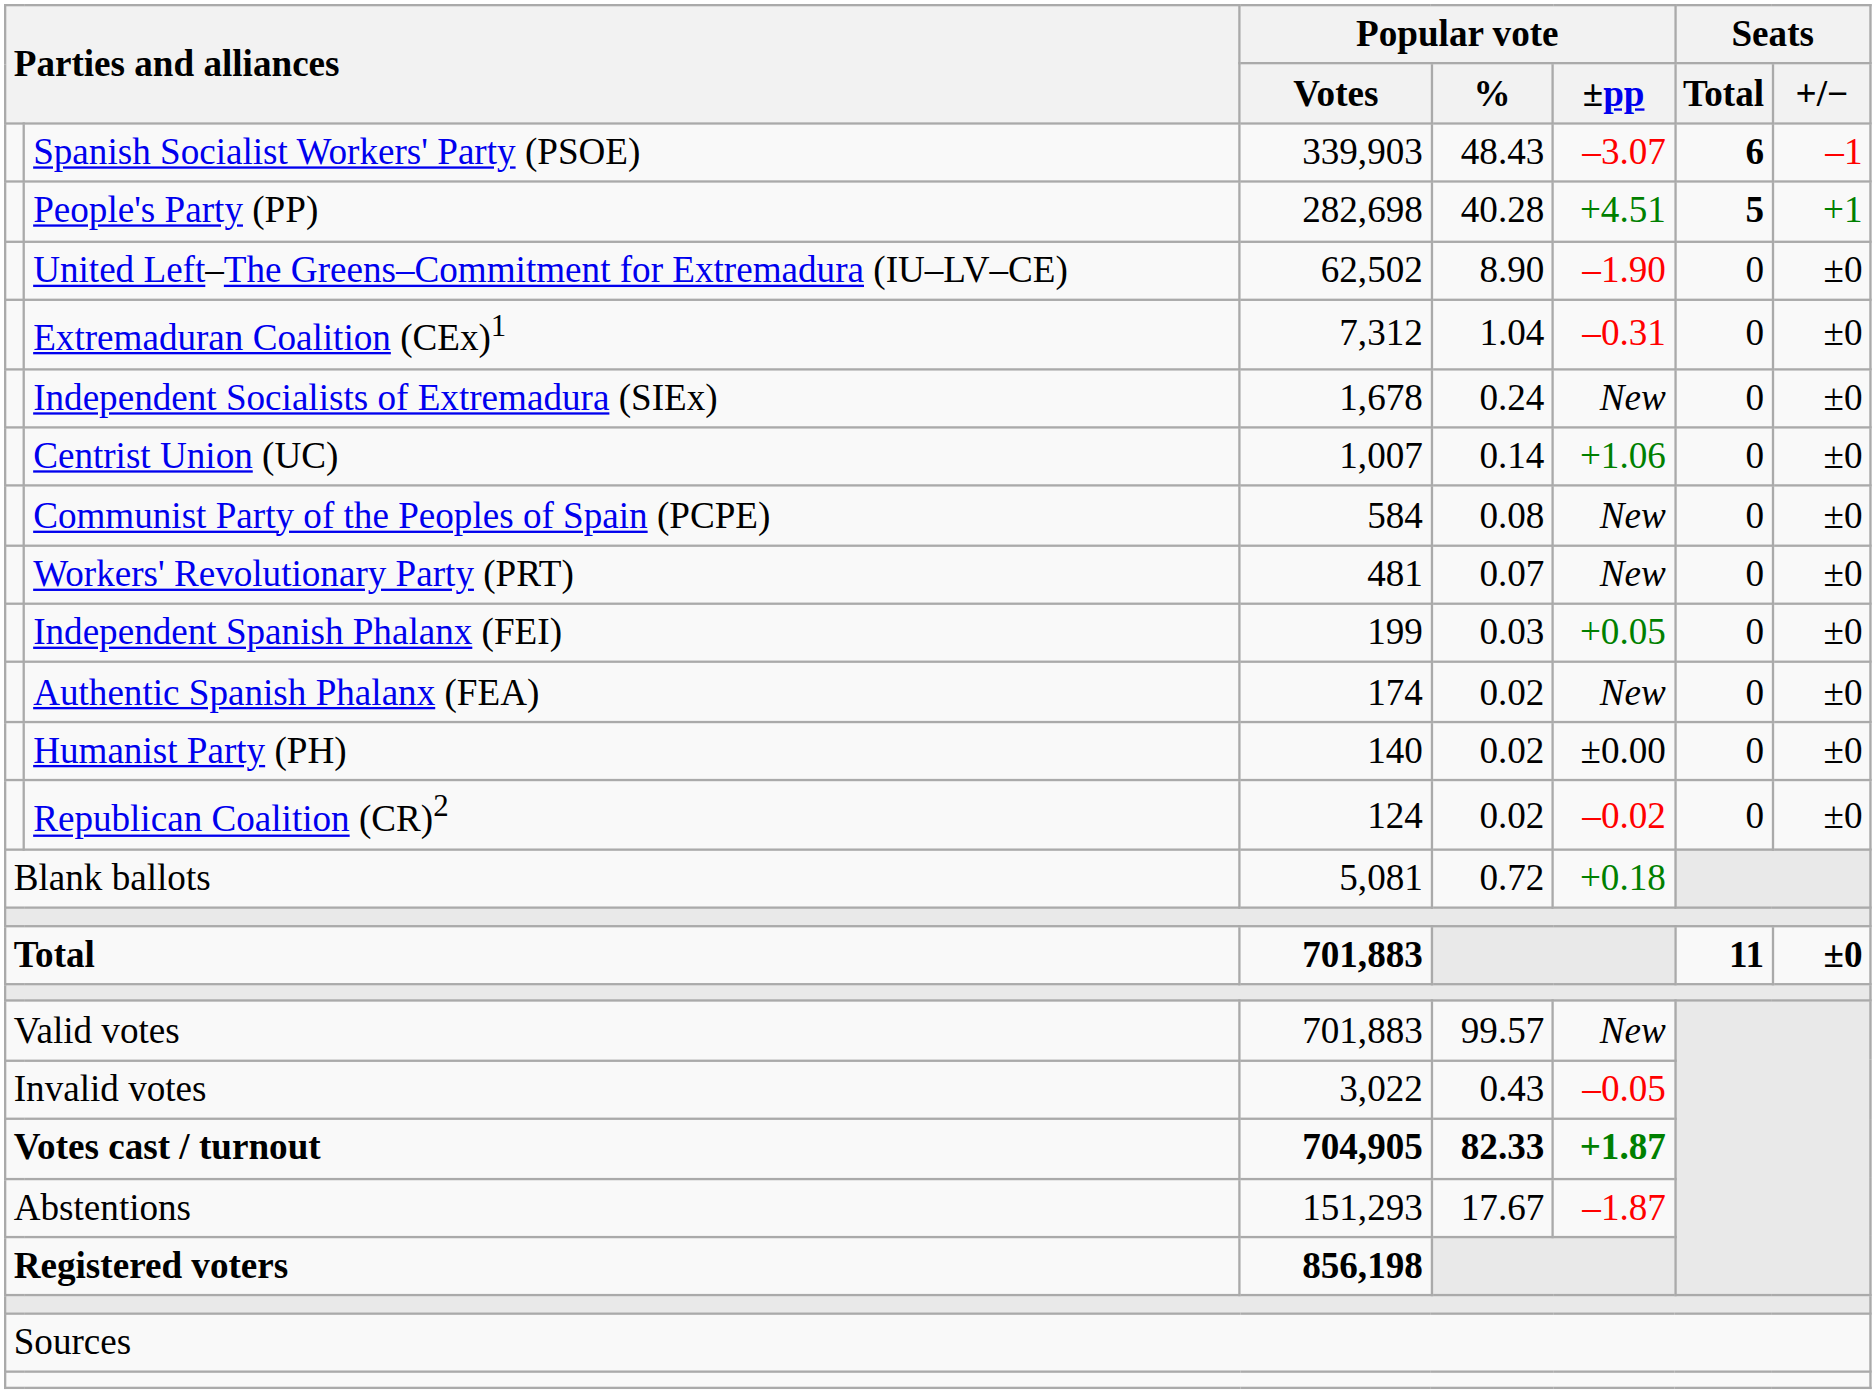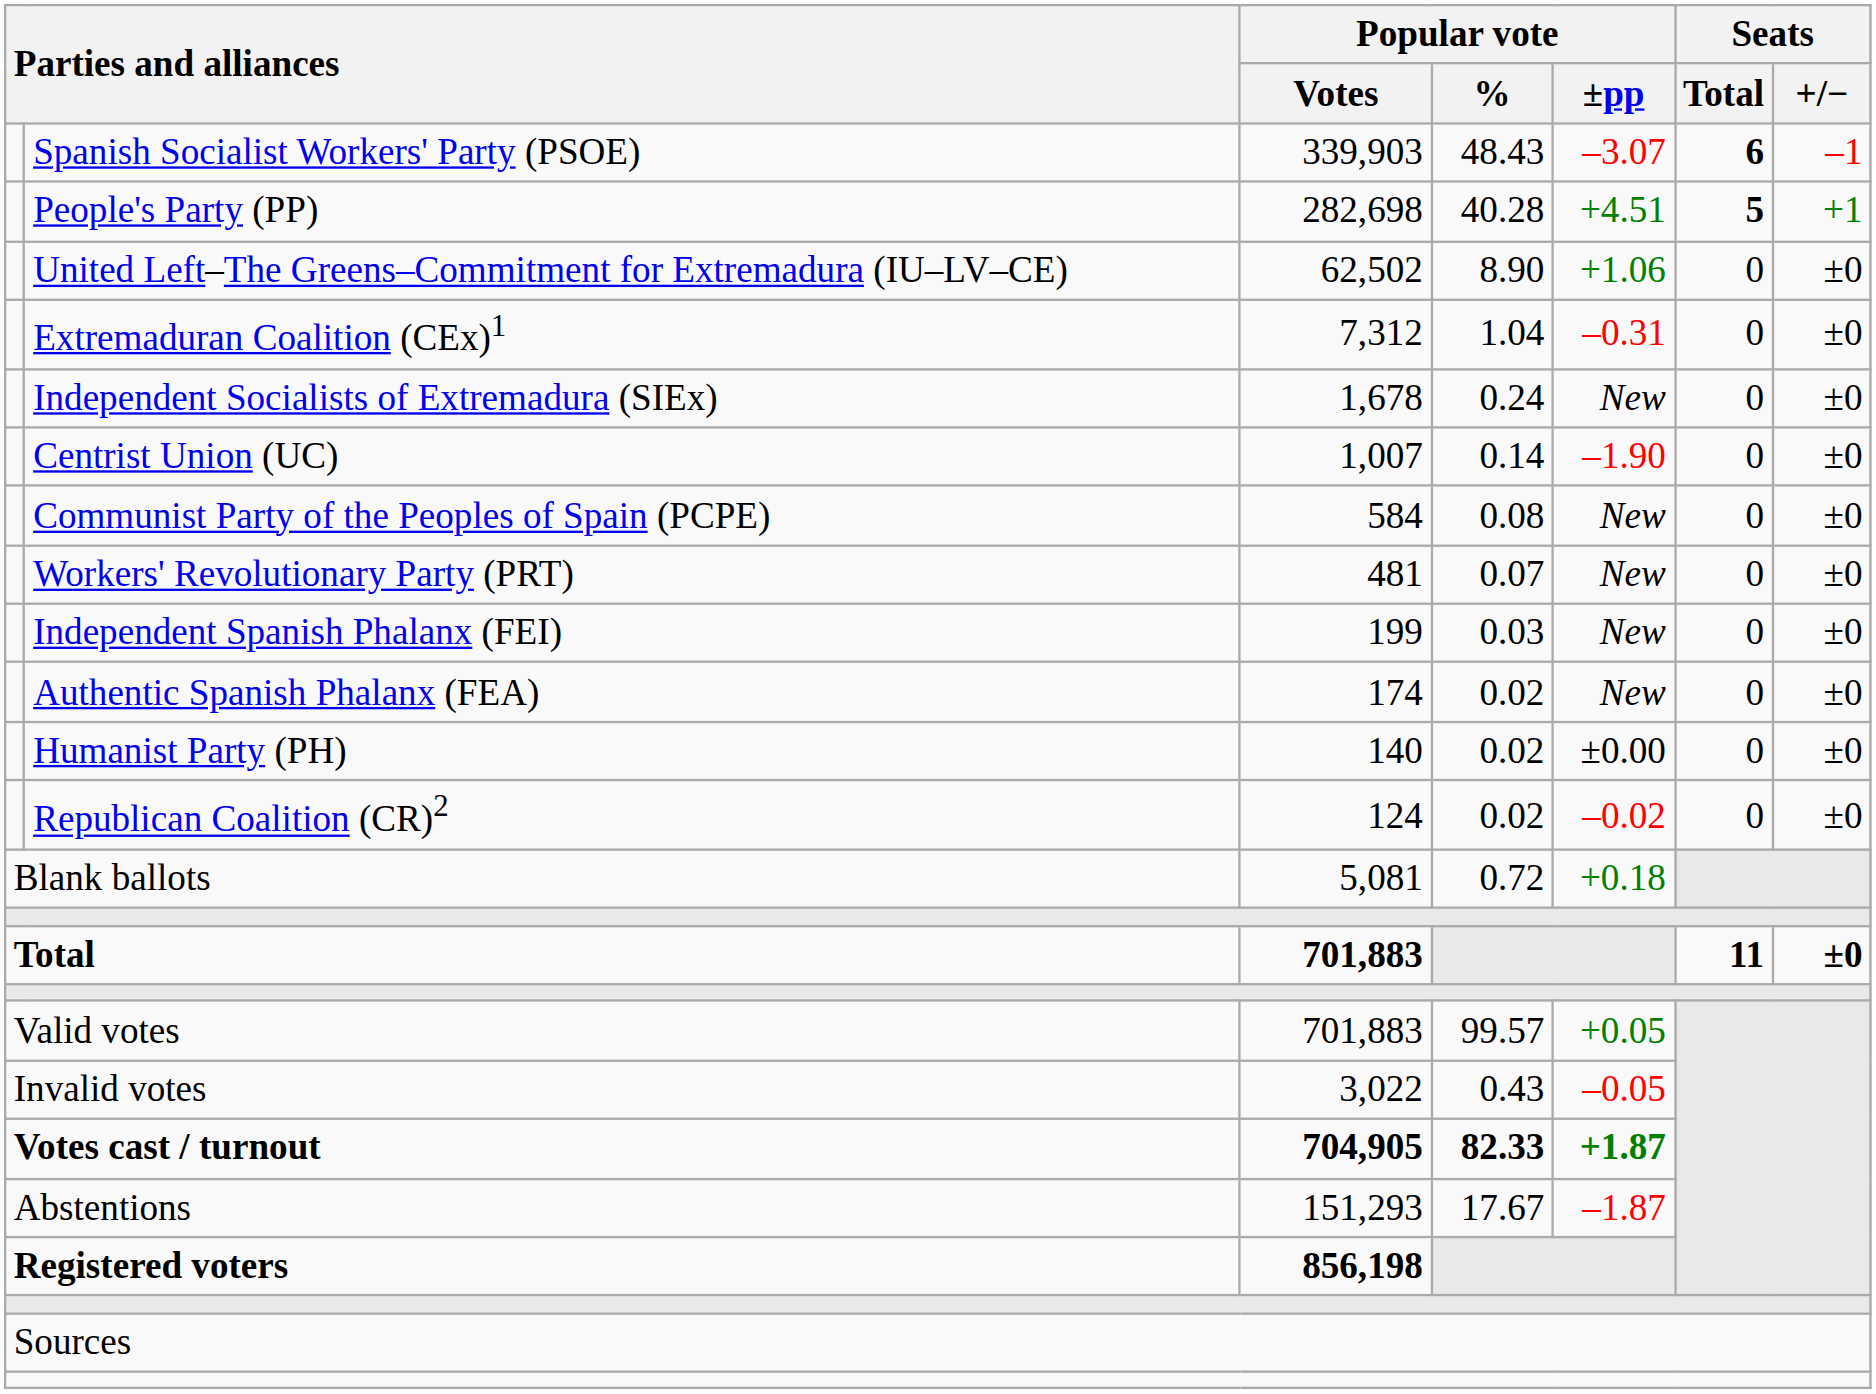United Left–The Greens–Commitment for Extremadura (IU–LV–CE) | Popular vote / ±pp: –1.90 -> +1.06
Centrist Union (UC) | Popular vote / ±pp: +1.06 -> –1.90
Independent Spanish Phalanx (FEI) | Popular vote / ±pp: +0.05 -> New
Valid votes | Popular vote / ±pp: New -> +0.05
